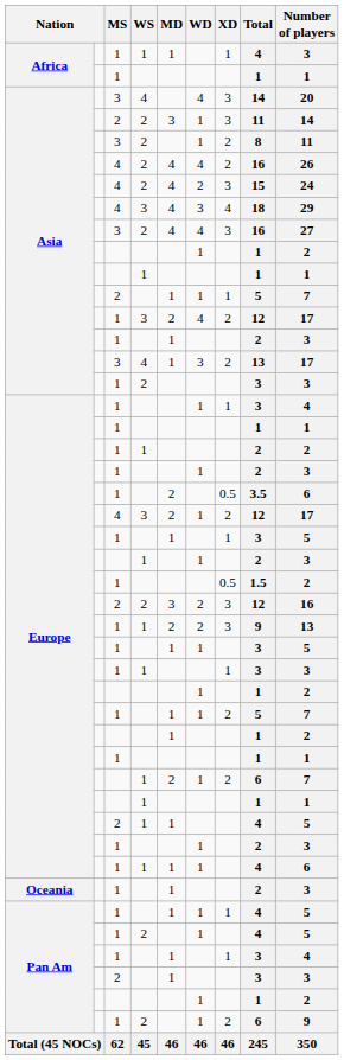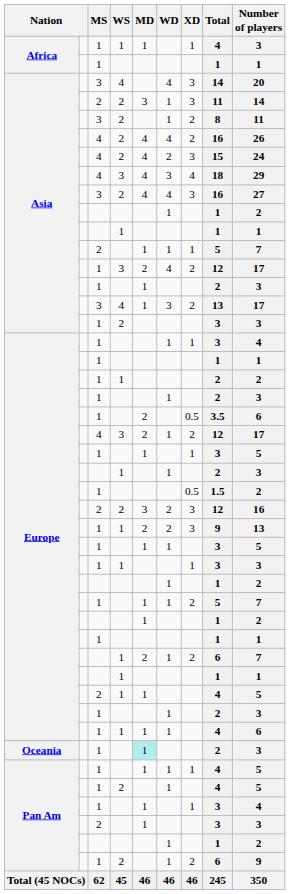Oceania | MD: no background -> paleturquoise background
